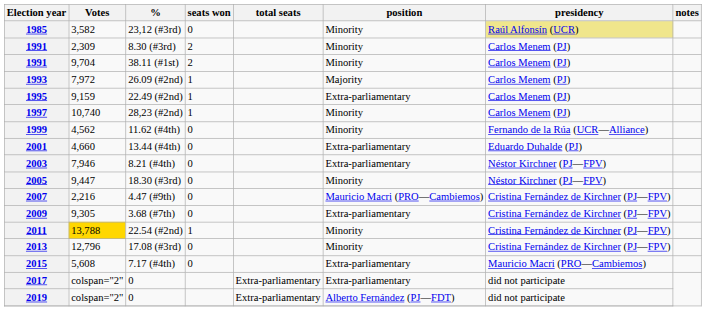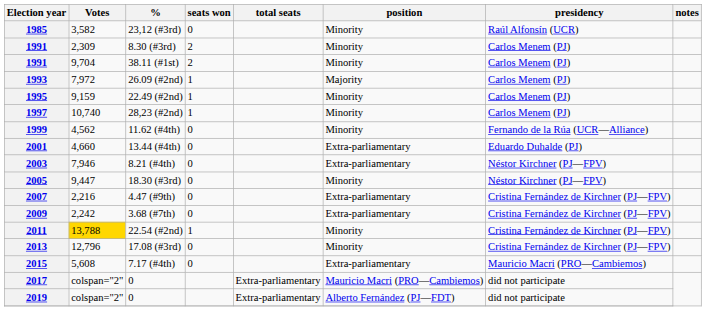1985 | presidency: khaki background -> no background
1995 | position: Extra-parliamentary -> Minority
2007 | position: Mauricio Macri (PRO—Cambiemos) -> Extra-parliamentary
2009 | Votes: 9,305 -> 2,242
2017 | position: Extra-parliamentary -> Mauricio Macri (PRO—Cambiemos)
